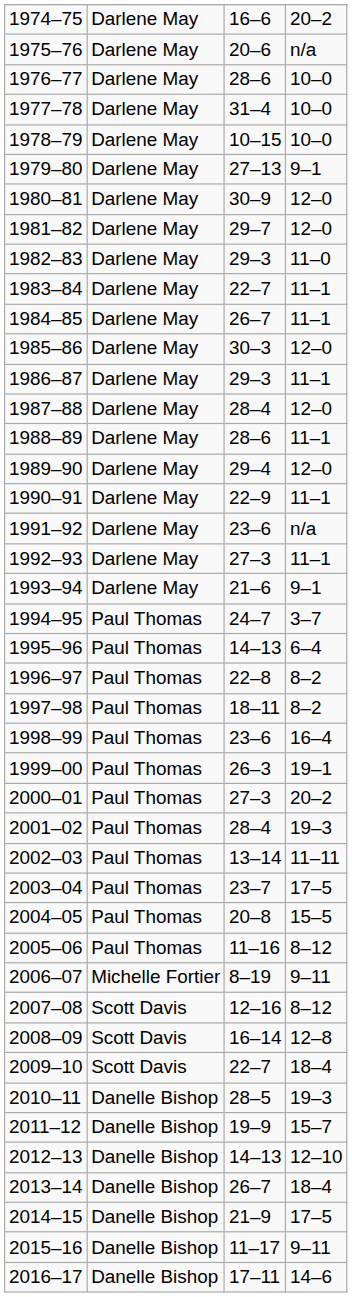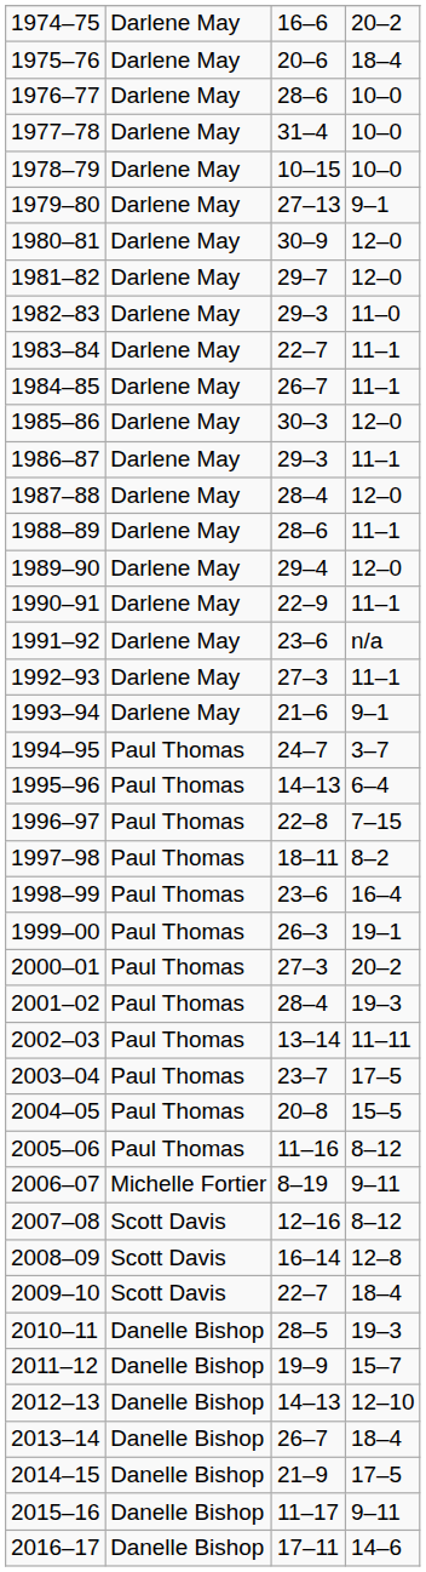1975–76 | column 4: n/a -> 18–4
1996–97 | column 4: 8–2 -> 7–15
